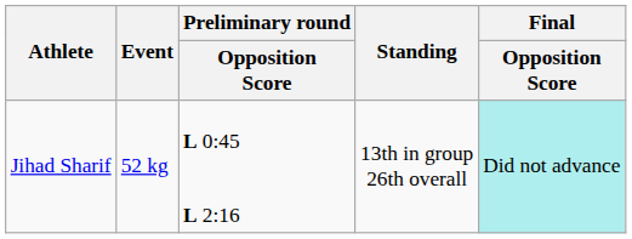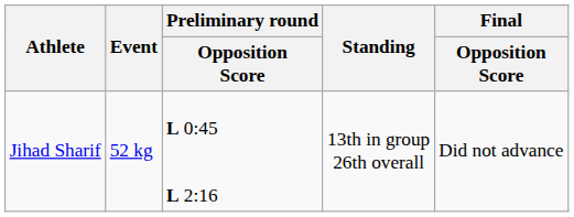Jihad Sharif | Final / Opposition Score: paleturquoise background -> no background
